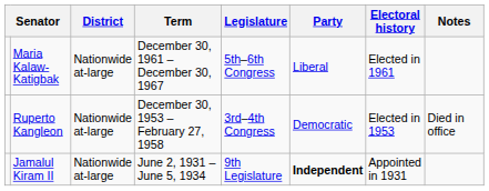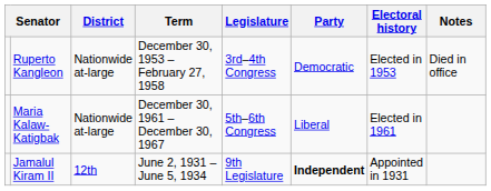rows swapped: Maria Kalaw-Katigbak <-> Ruperto Kangleon
Jamalul Kiram II | District: Nationwide at-large -> 12th
